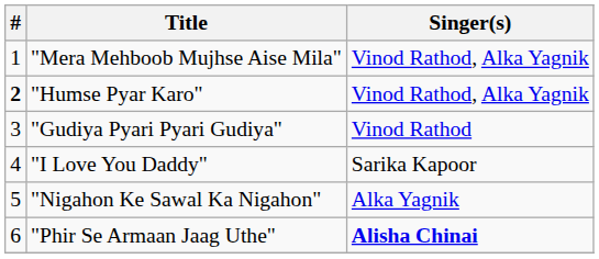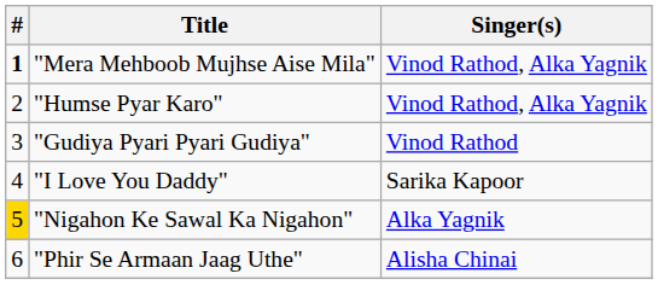"Mera Mehboob Mujhse Aise Mila" | #: normal -> bold
"Humse Pyar Karo" | #: bold -> normal
"Nigahon Ke Sawal Ka Nigahon" | #: no background -> gold background
"Phir Se Armaan Jaag Uthe" | Singer(s): bold -> normal
